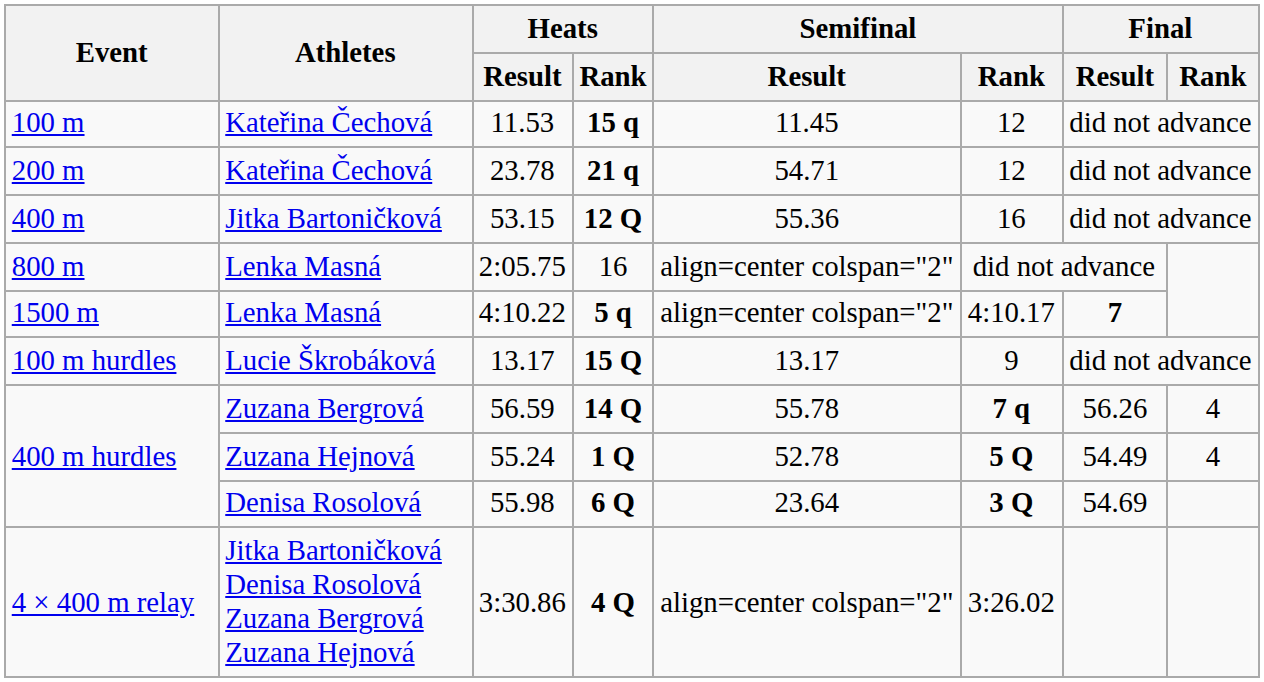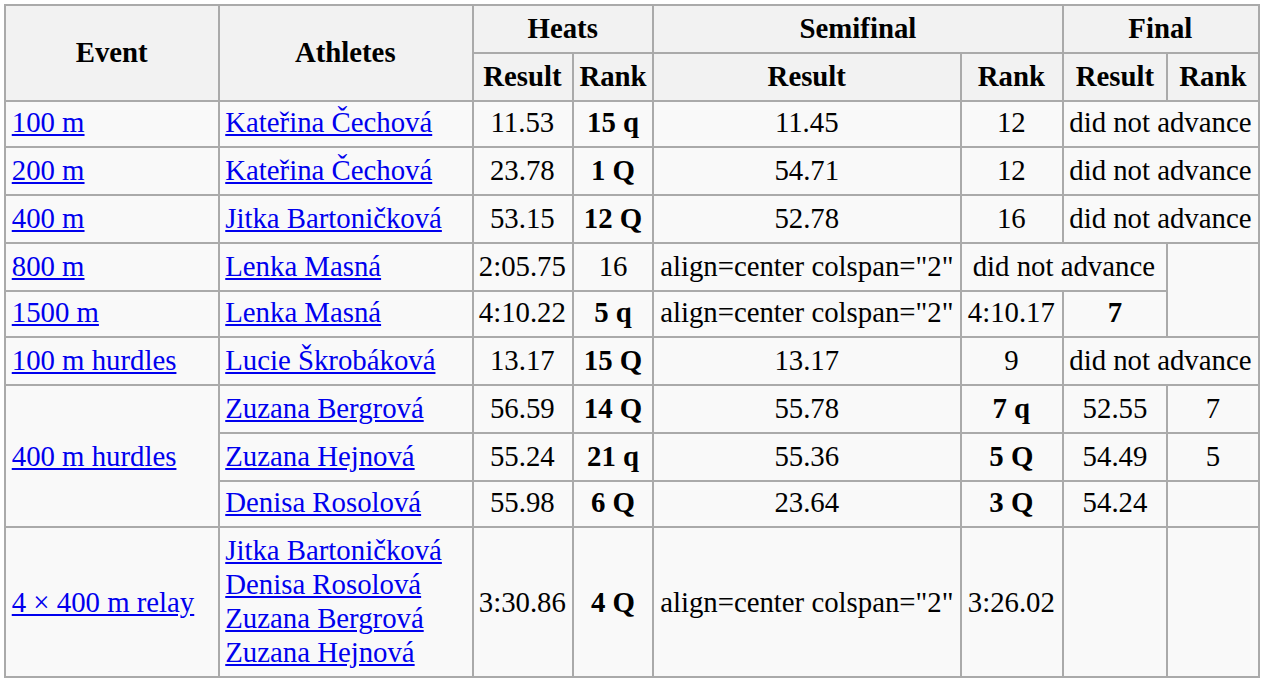23.78 | Heats / Rank: 21 q -> 1 Q
53.15 | Semifinal / Result: 55.36 -> 52.78
56.59 | Final / Result: 56.26 -> 52.55
56.59 | Final / Rank: 4 -> 7
55.24 | Heats / Rank: 1 Q -> 21 q
55.24 | Semifinal / Result: 52.78 -> 55.36
55.24 | Final / Rank: 4 -> 5
55.98 | Final / Result: 54.69 -> 54.24
